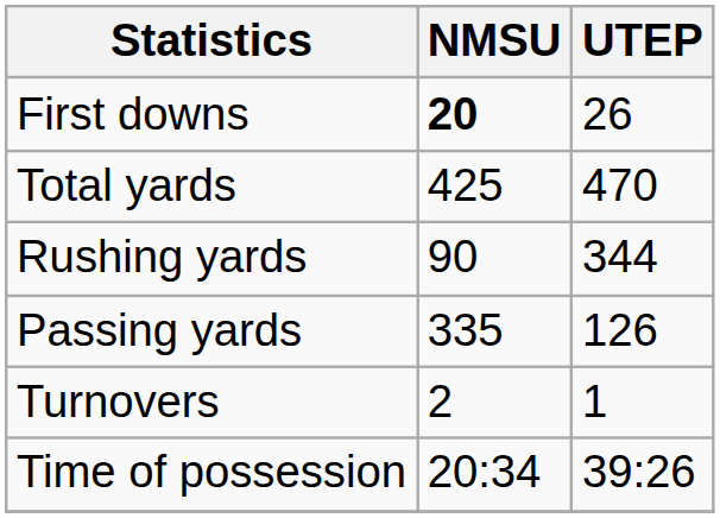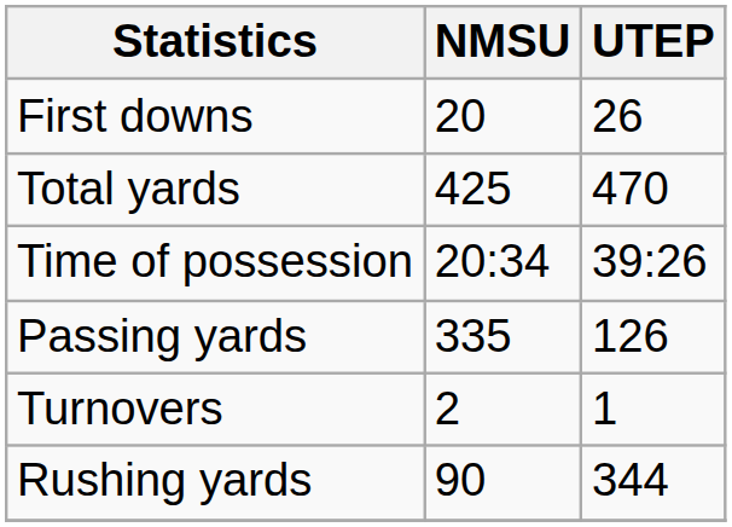First downs | NMSU: bold -> normal
rows swapped: Rushing yards <-> Time of possession
